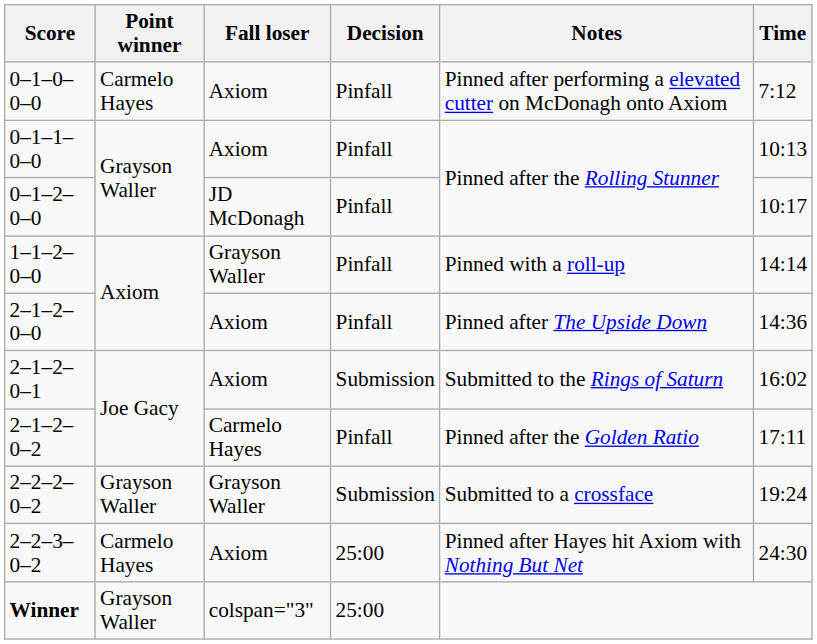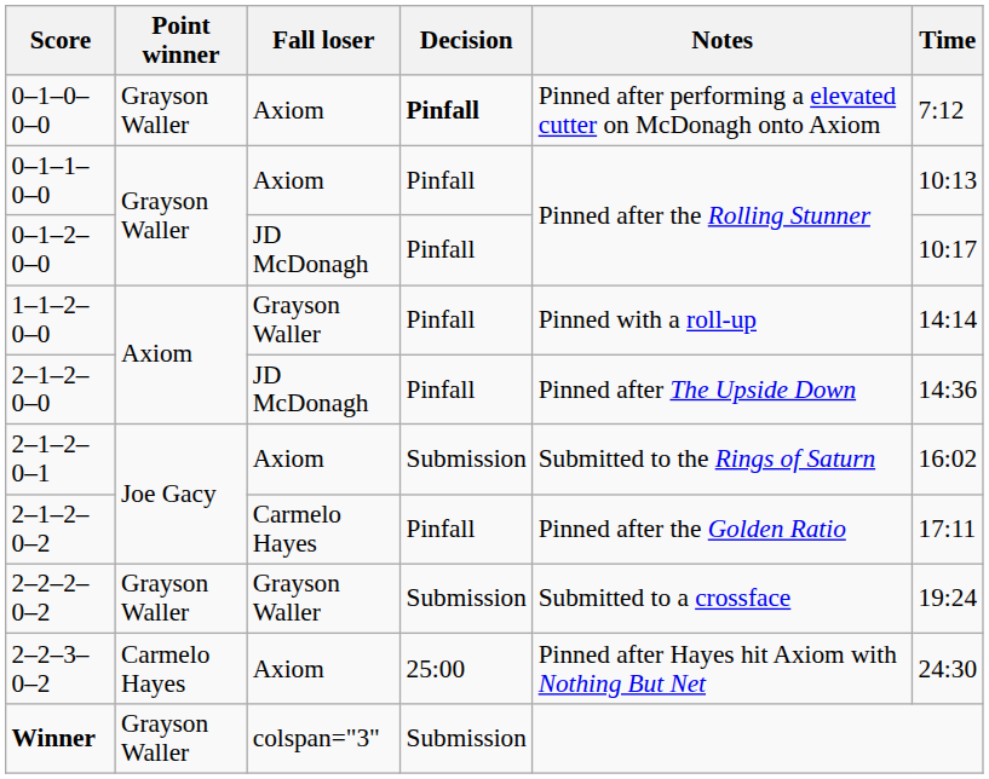0–1–0–0–0 | Point winner: Carmelo Hayes -> Grayson Waller
0–1–0–0–0 | Decision: normal -> bold
2–1–2–0–0 | Fall loser: Axiom -> JD McDonagh
Winner | Decision: 25:00 -> Submission
